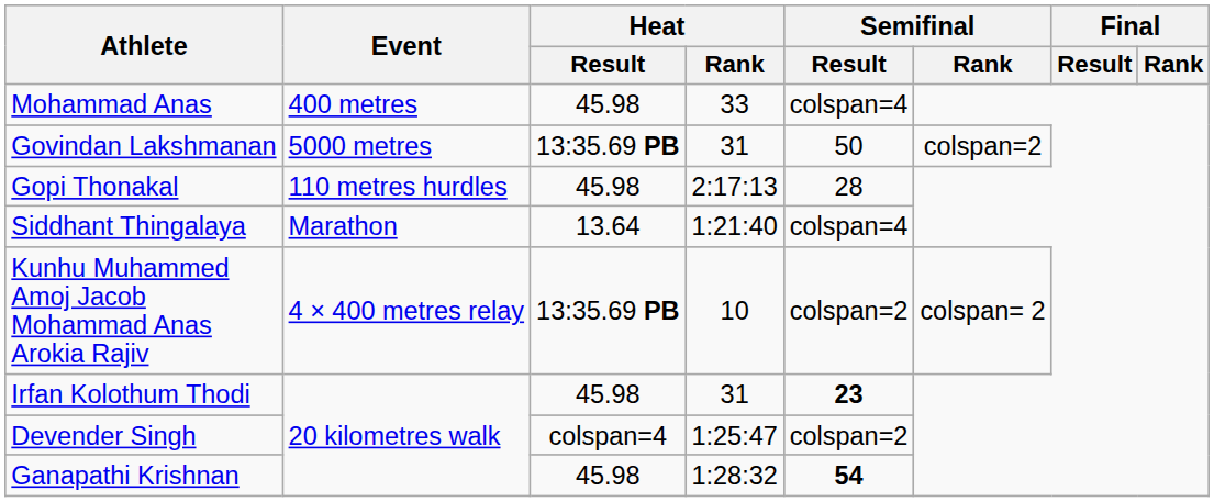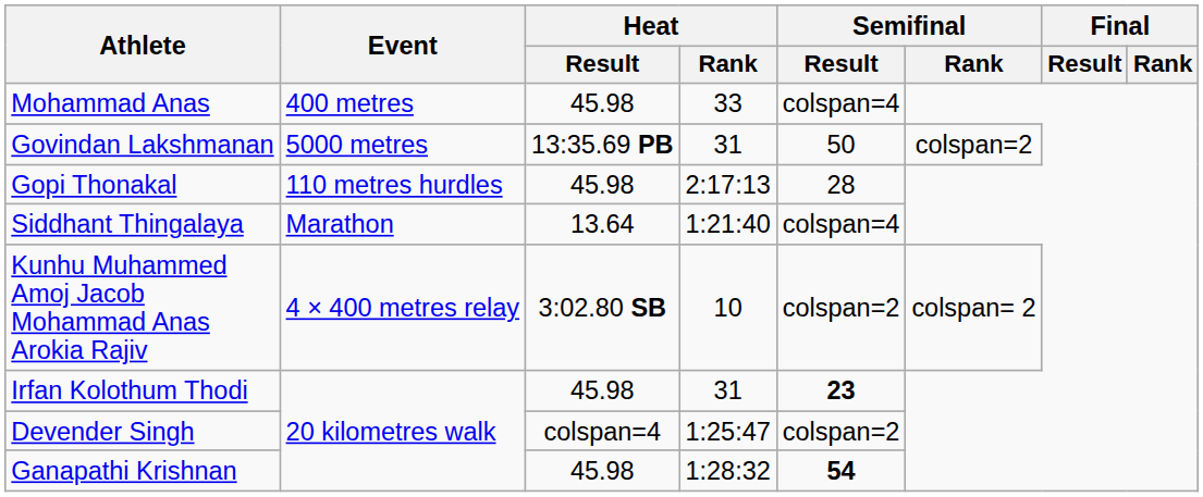Kunhu Muhammed Amoj Jacob Mohammad Anas Arokia Rajiv | Heat / Result: 13:35.69 PB -> 3:02.80 SB
